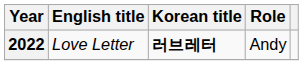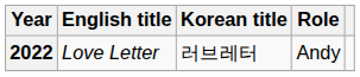2022 | Korean title: bold -> normal
